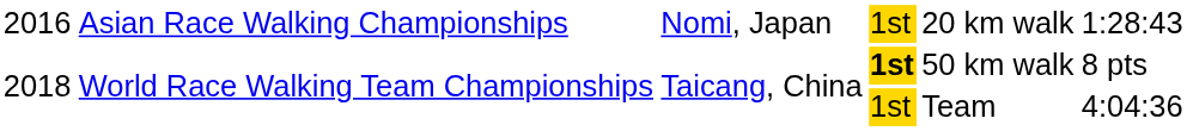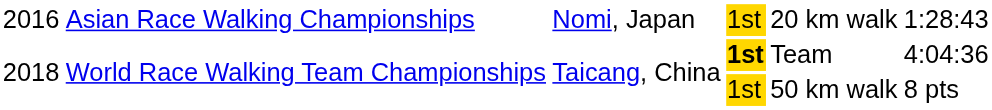row 2 | column 5: 50 km walk -> Team
row 2 | column 6: 8 pts -> 4:04:36
row 3 | column 5: Team -> 50 km walk
row 3 | column 6: 4:04:36 -> 8 pts
